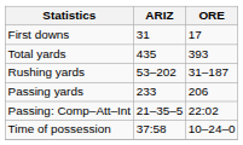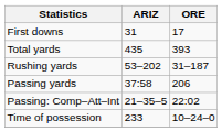Passing yards | ARIZ: 233 -> 37:58
Time of possession | ARIZ: 37:58 -> 233
